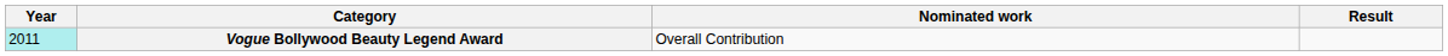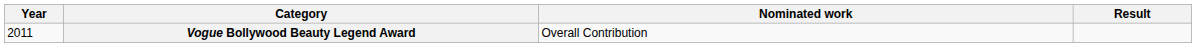row 2 | Year: paleturquoise background -> no background
